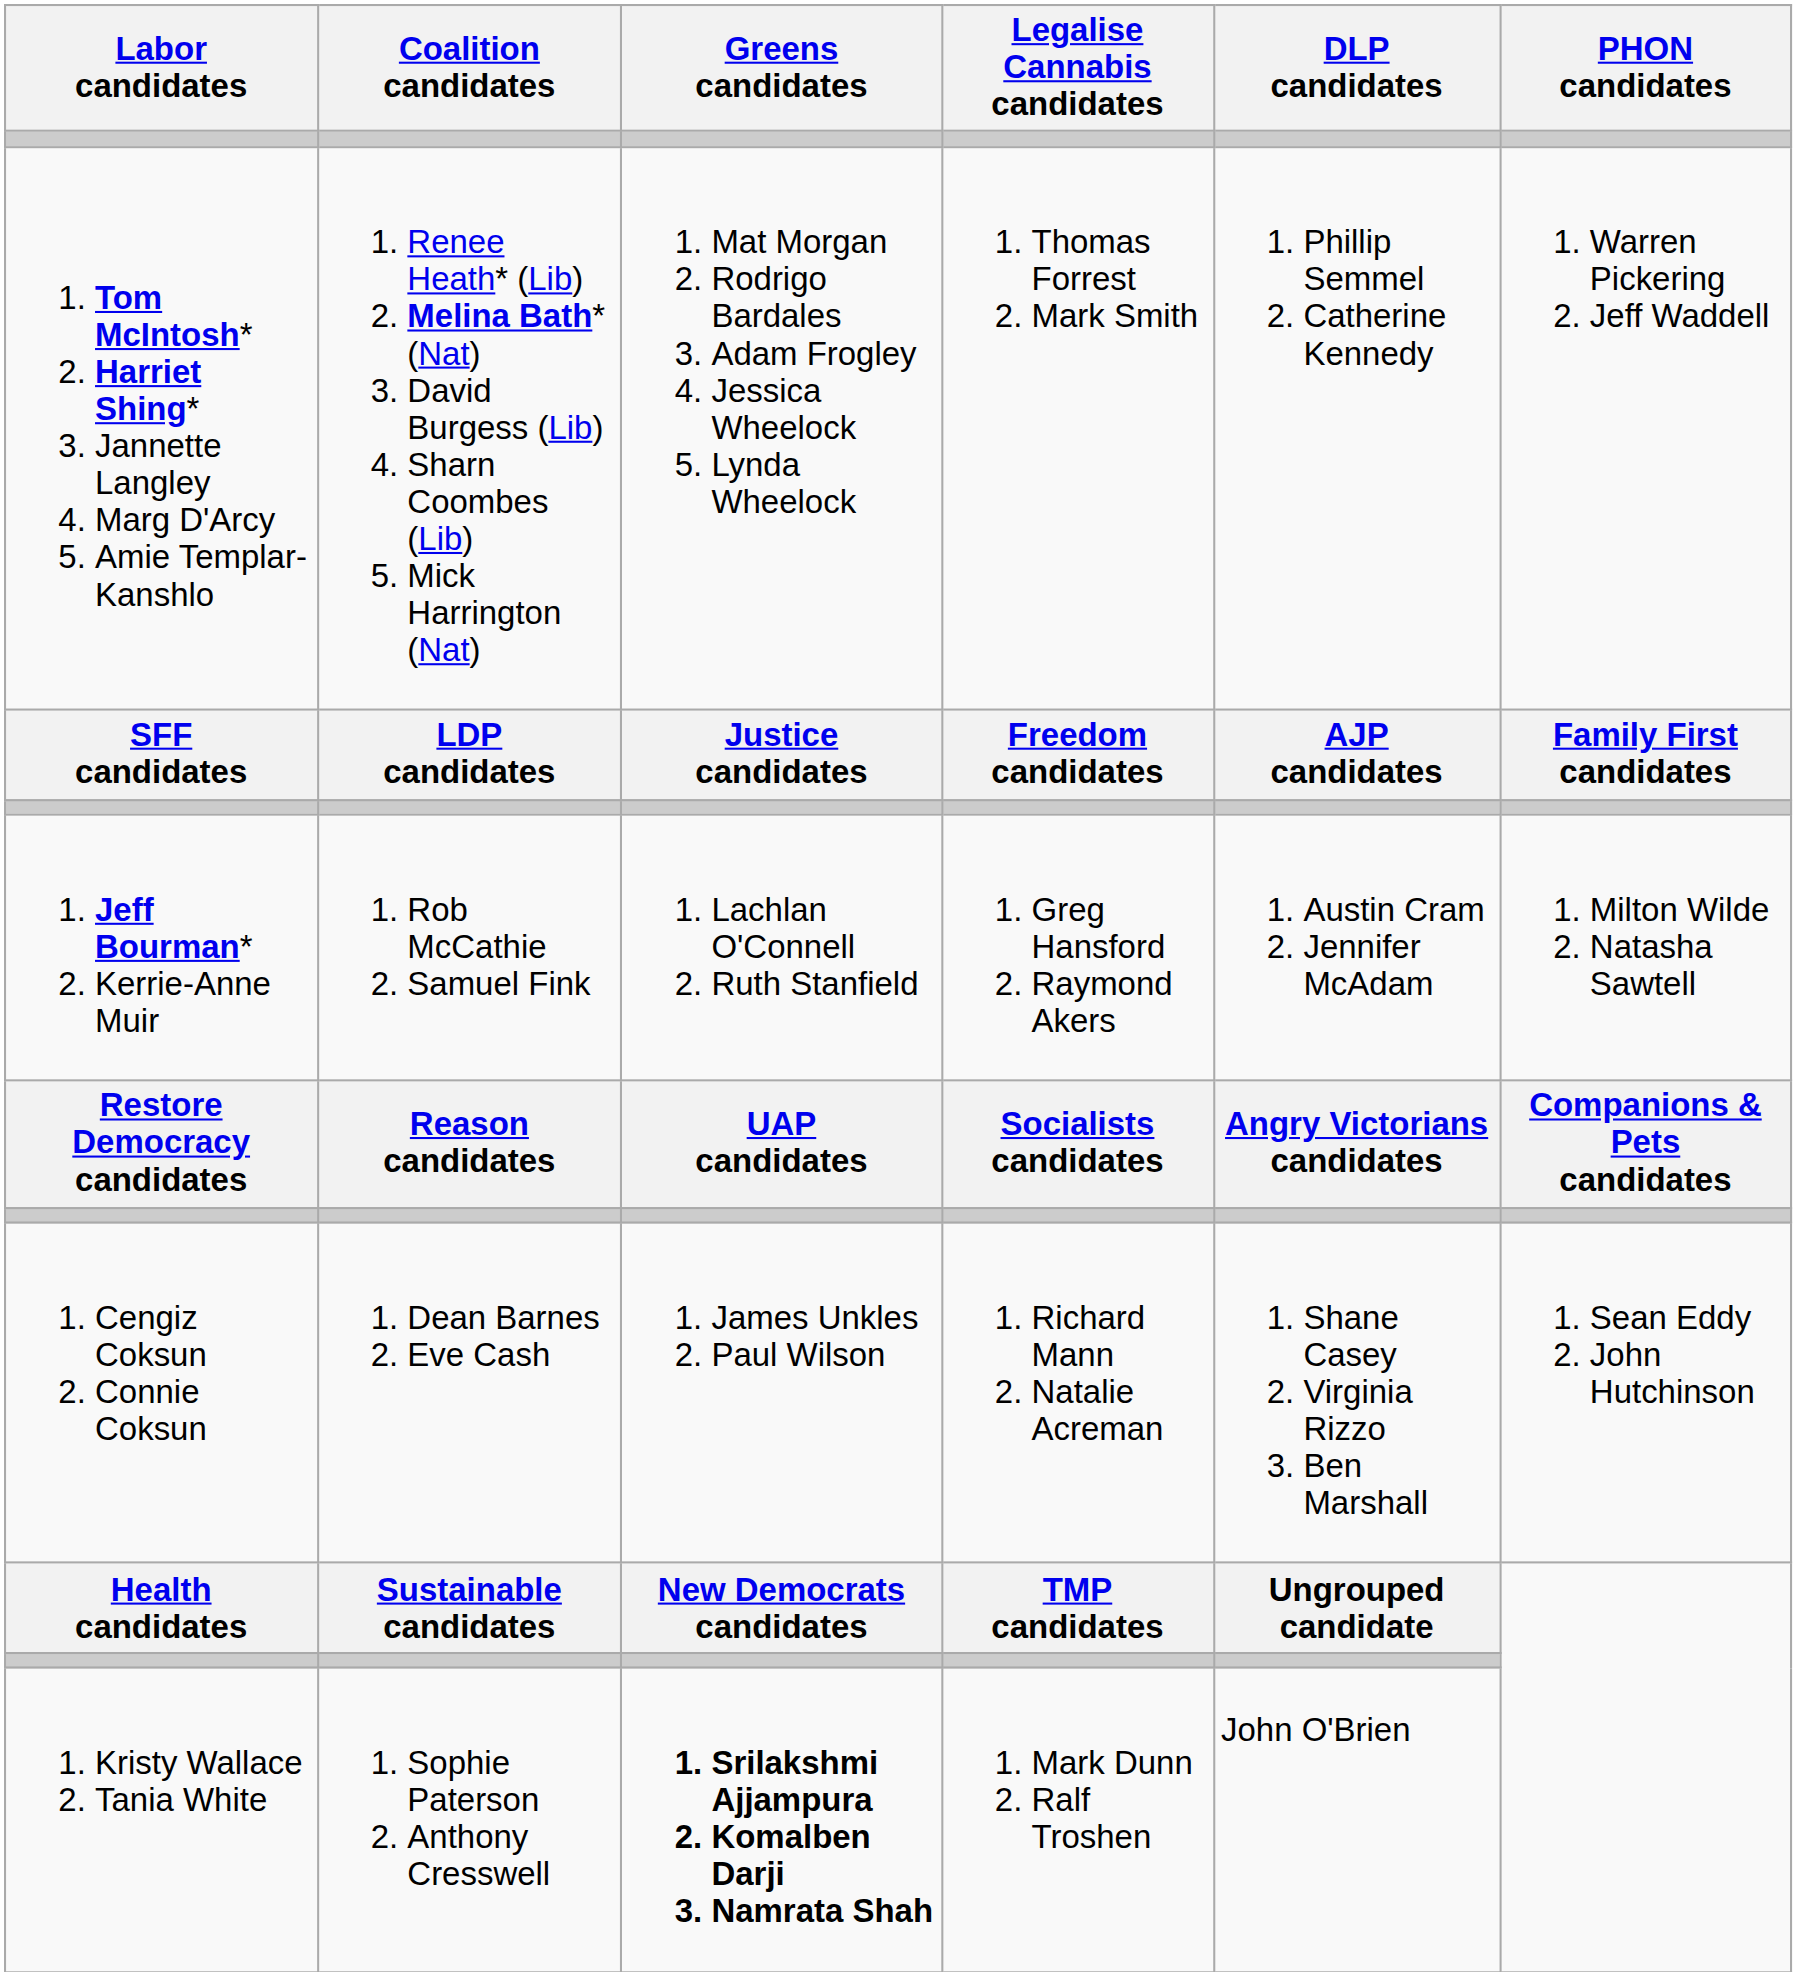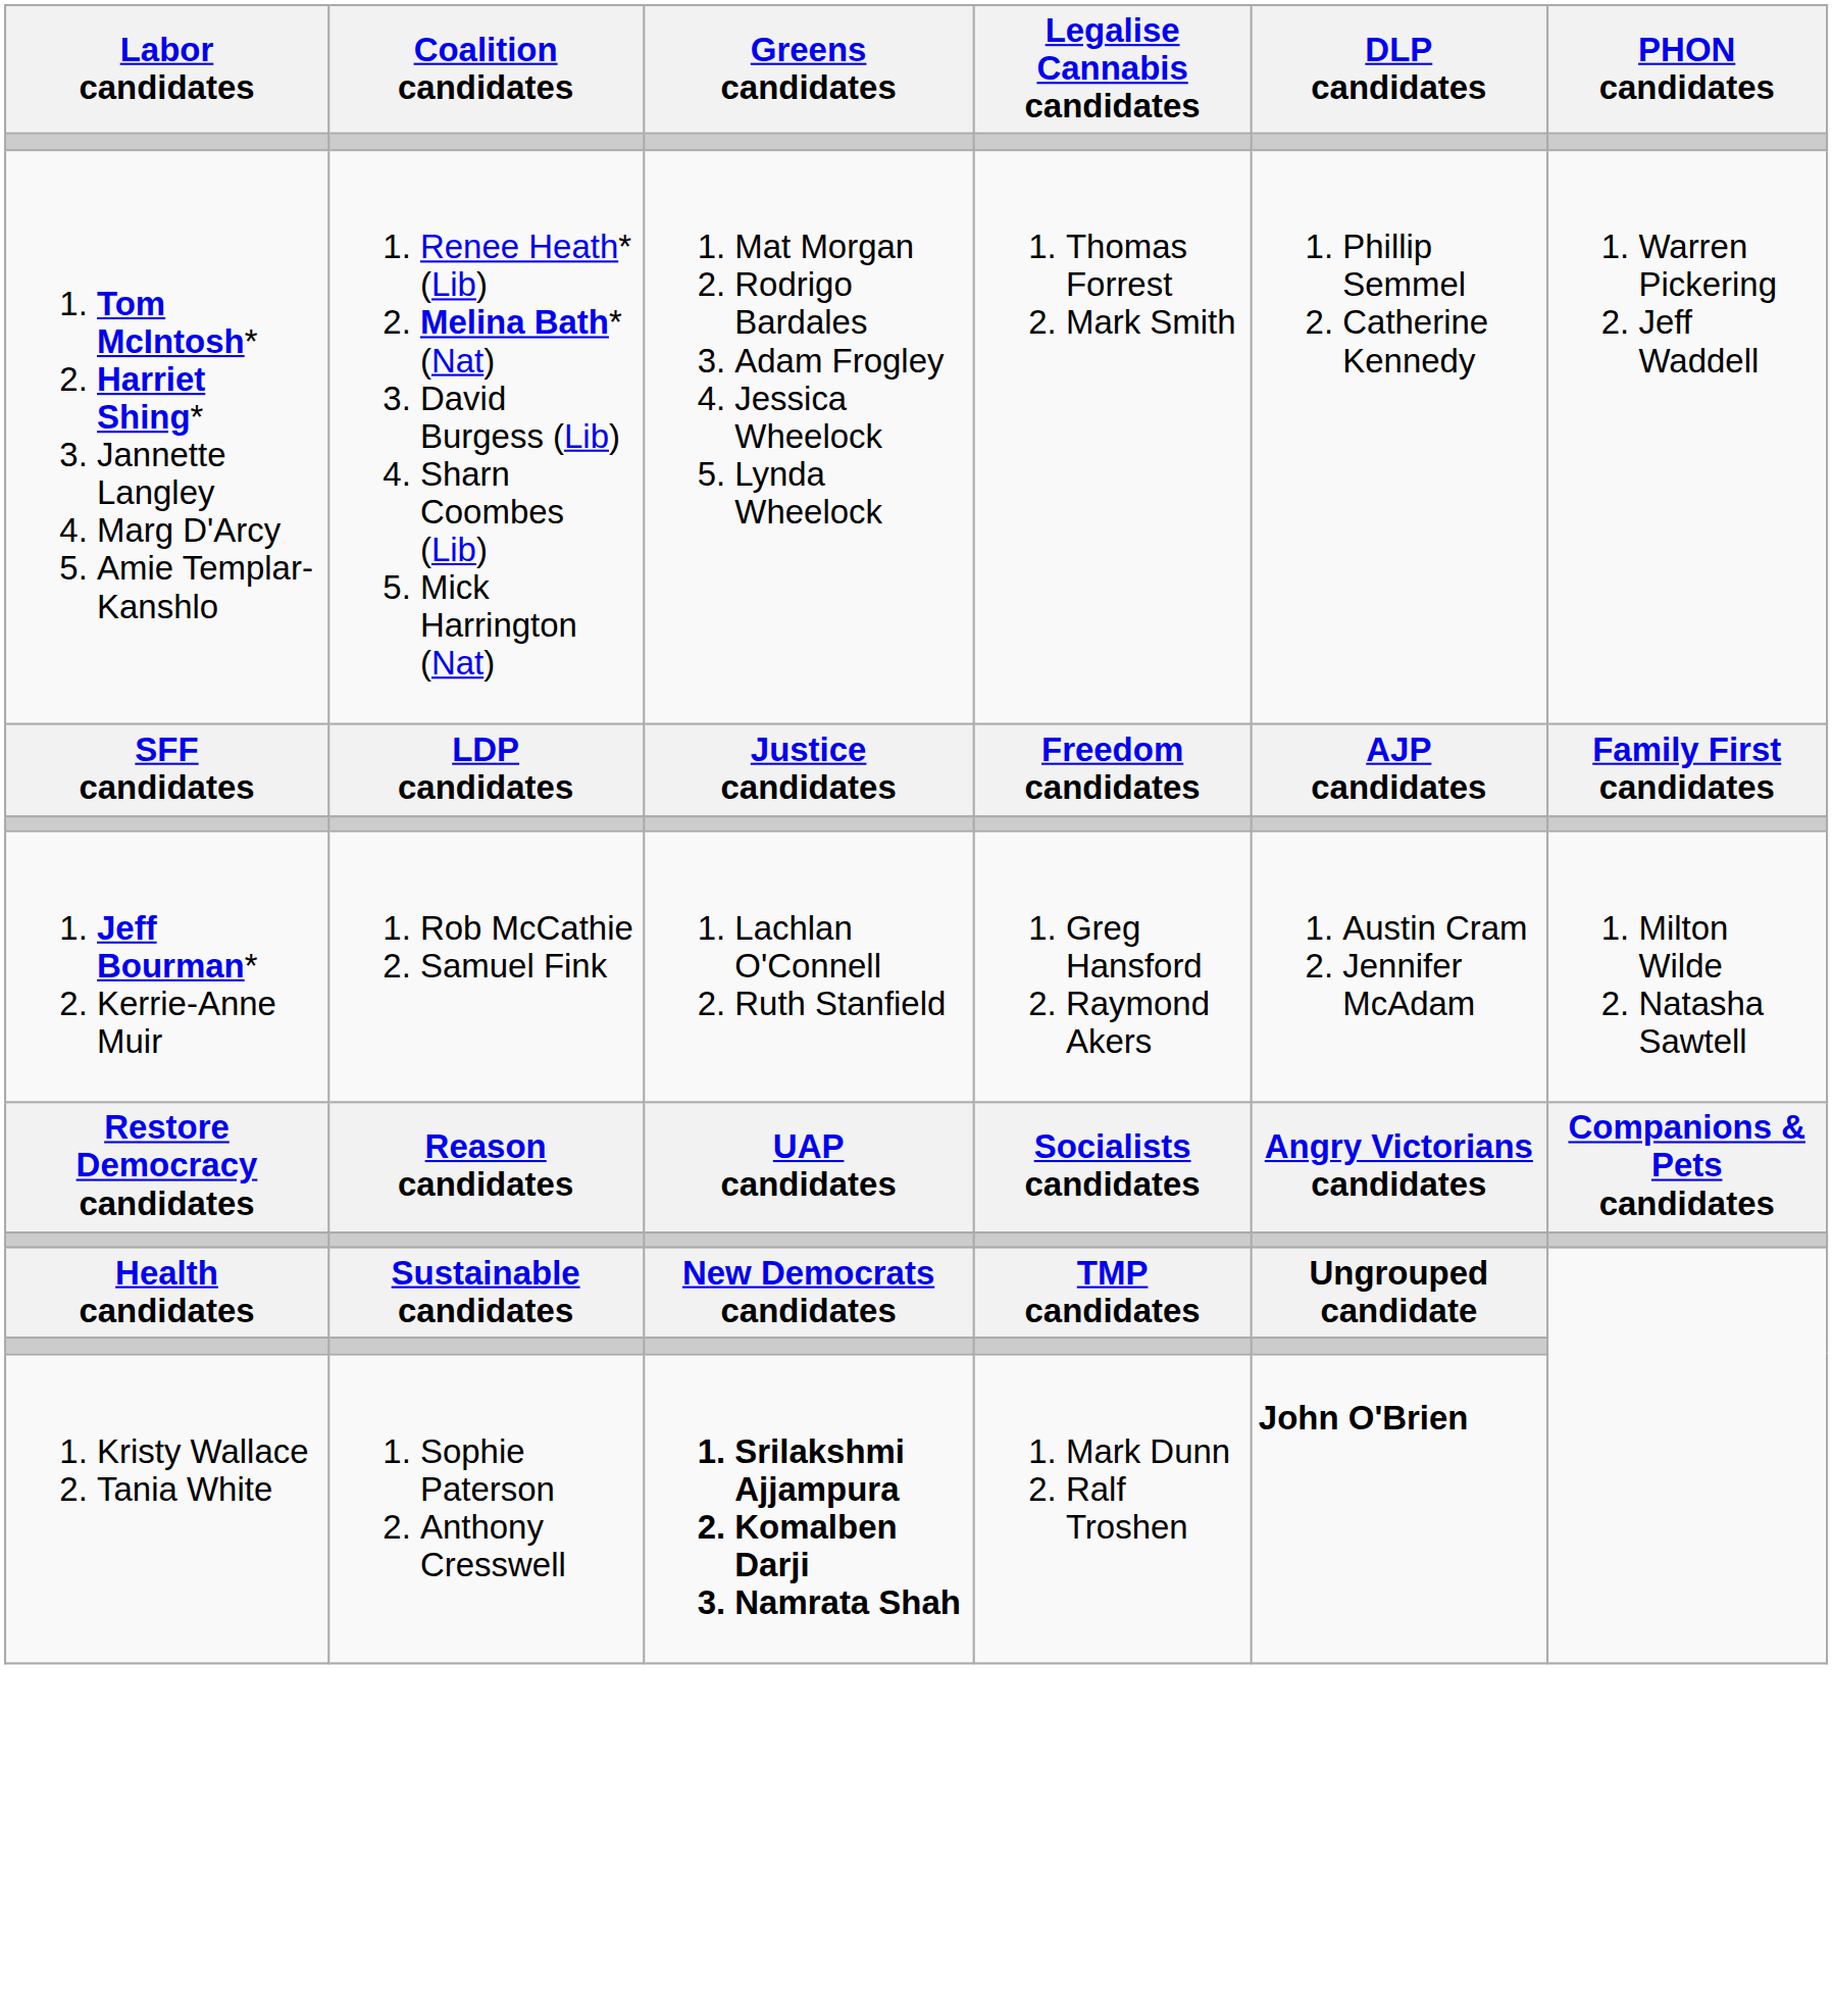- row: Cengiz Coksun Connie Coksun | Dean Barnes Eve Cash | James Unkles Paul Wilson | Richard Mann Natalie Acreman | Shane Casey Virginia Rizzo Ben Marshall | Sean Eddy John Hutchinson
Kristy Wallace Tania White | DLP candidates: normal -> bold
